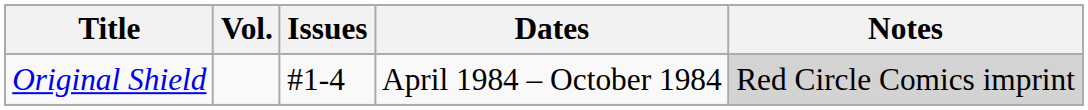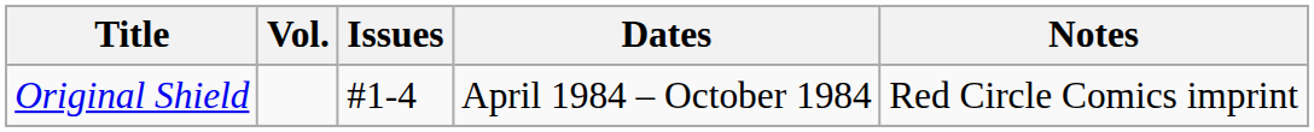Original Shield | Notes: lightgrey background -> no background
